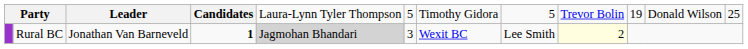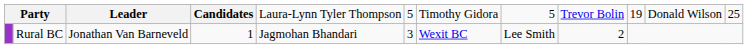Rural BC | column 4: bold -> normal
Rural BC | column 5: lightgrey background -> no background
Rural BC | column 9: lightyellow background -> no background
